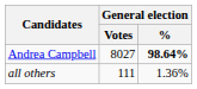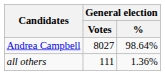Andrea Campbell | General election / %: bold -> normal
